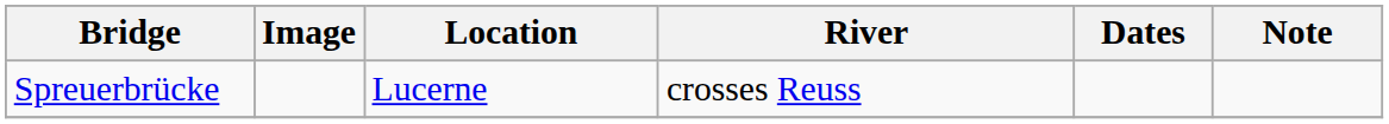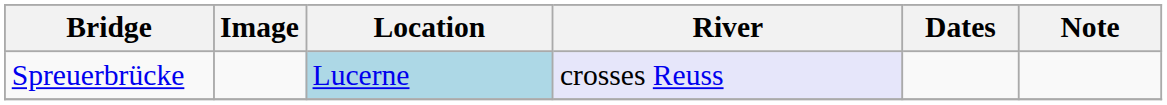Spreuerbrücke | Location: no background -> lightblue background
Spreuerbrücke | River: no background -> lavender background
